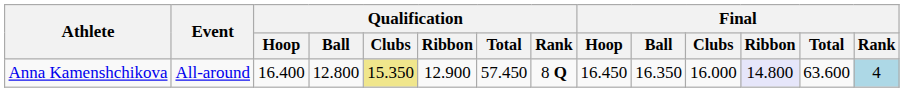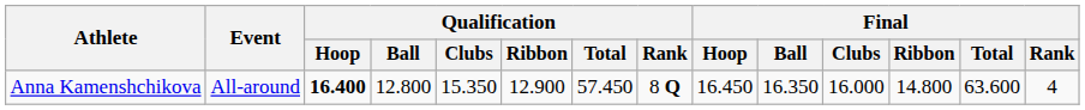row 3 | Qualification / Hoop: normal -> bold
row 3 | Qualification / Clubs: khaki background -> no background
row 3 | Final / Ribbon: lavender background -> no background
row 3 | Final / Rank: lightblue background -> no background
